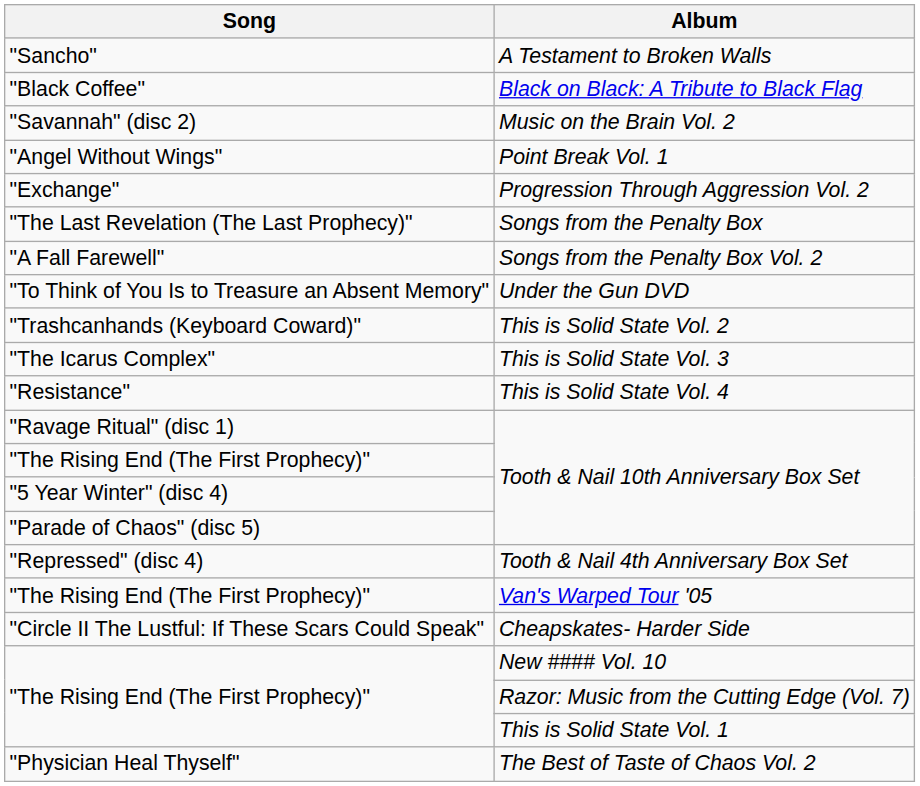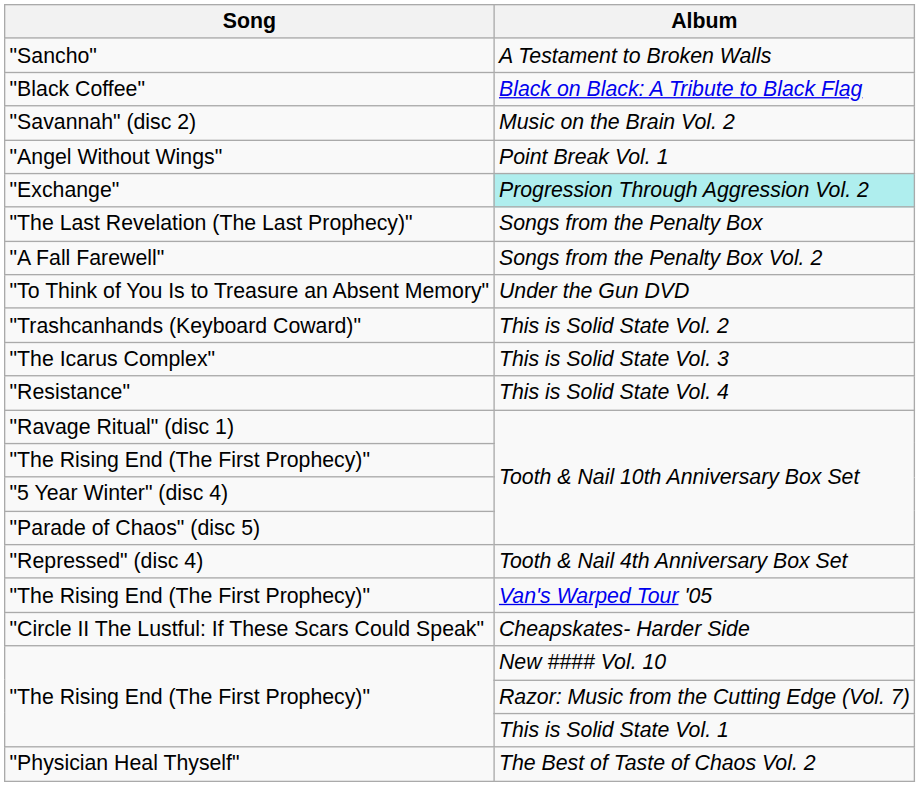row 6 | Album: no background -> paleturquoise background
